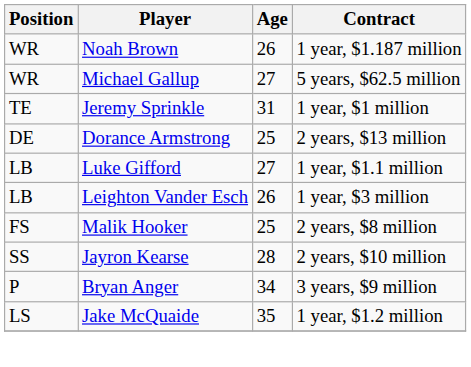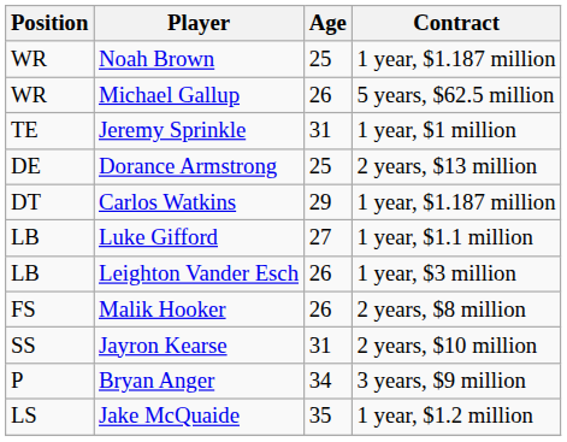Noah Brown | Age: 26 -> 25
Michael Gallup | Age: 27 -> 26
+ row: DT | Carlos Watkins | 29 | 1 year, $1.187 million
Malik Hooker | Age: 25 -> 26
Jayron Kearse | Age: 28 -> 31
